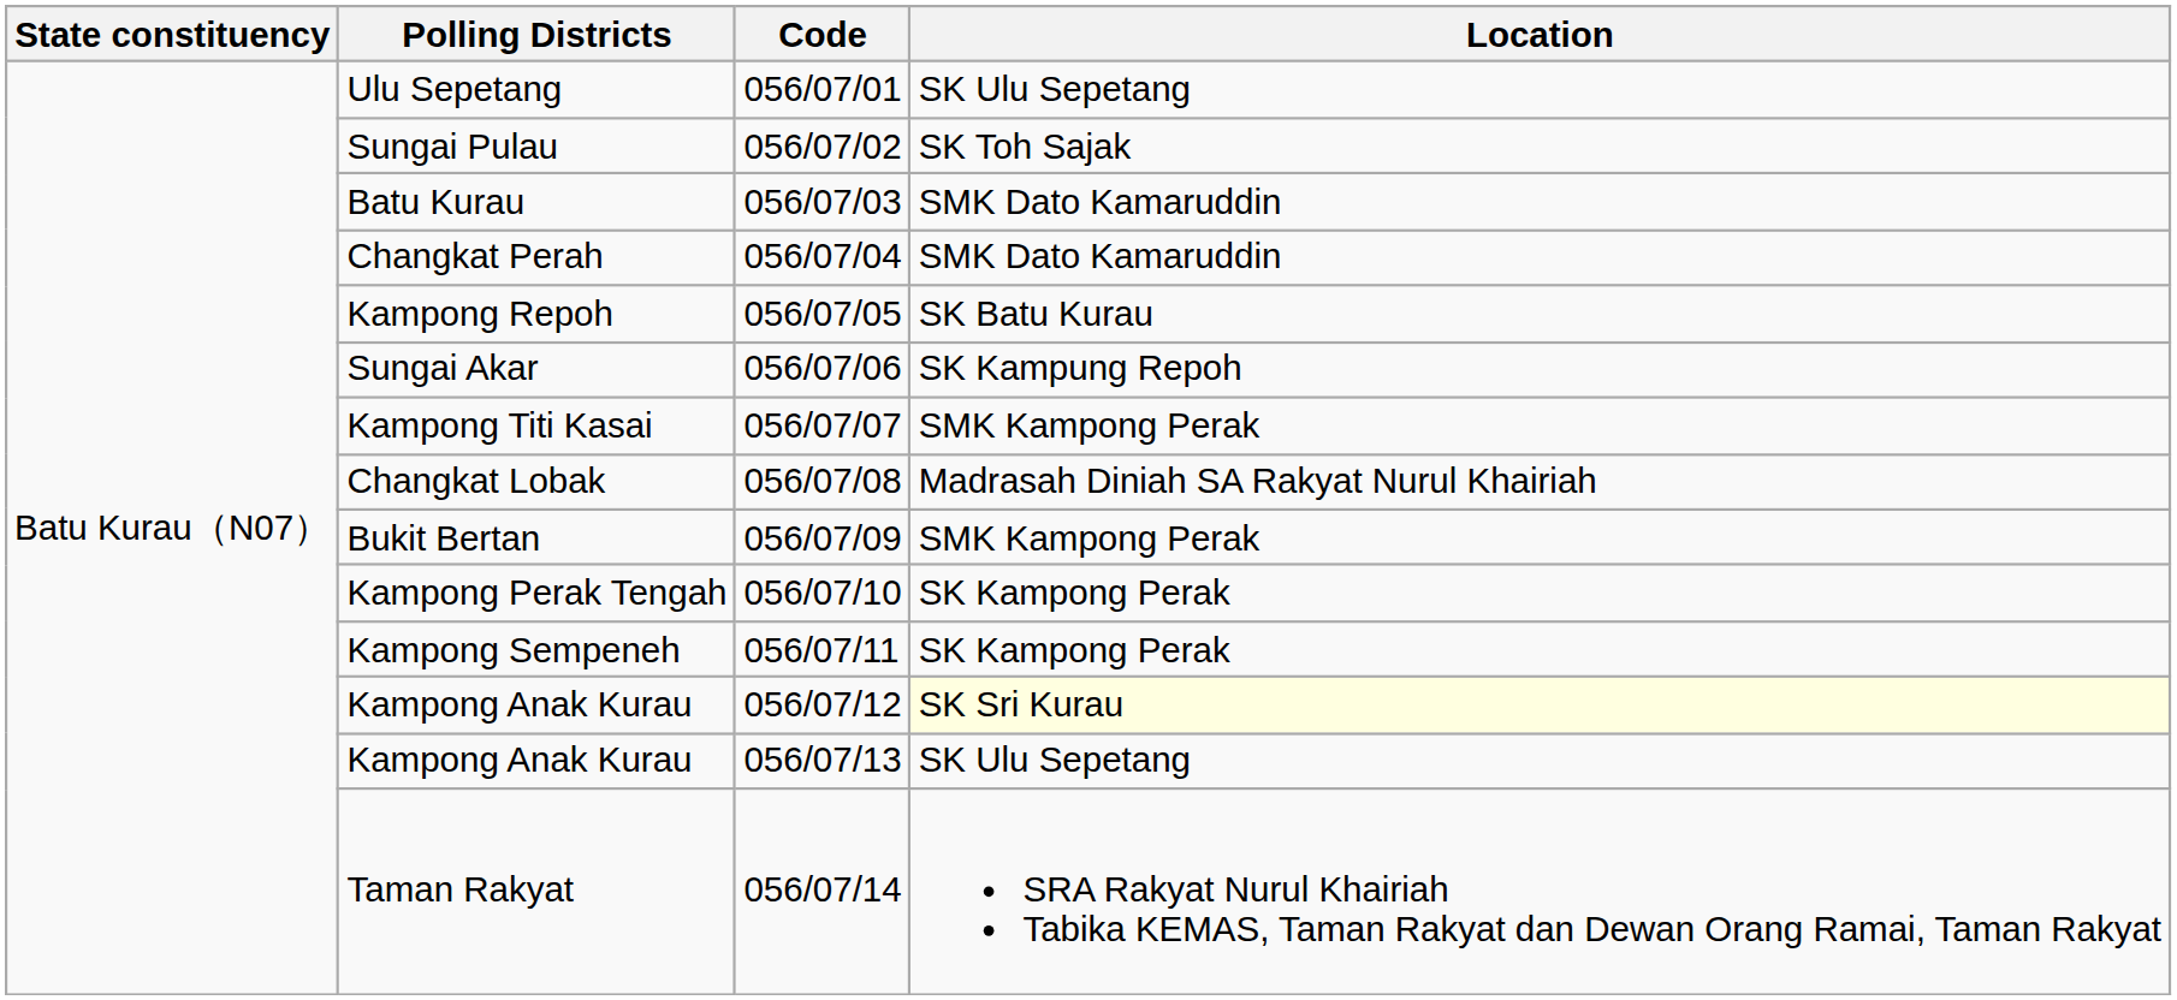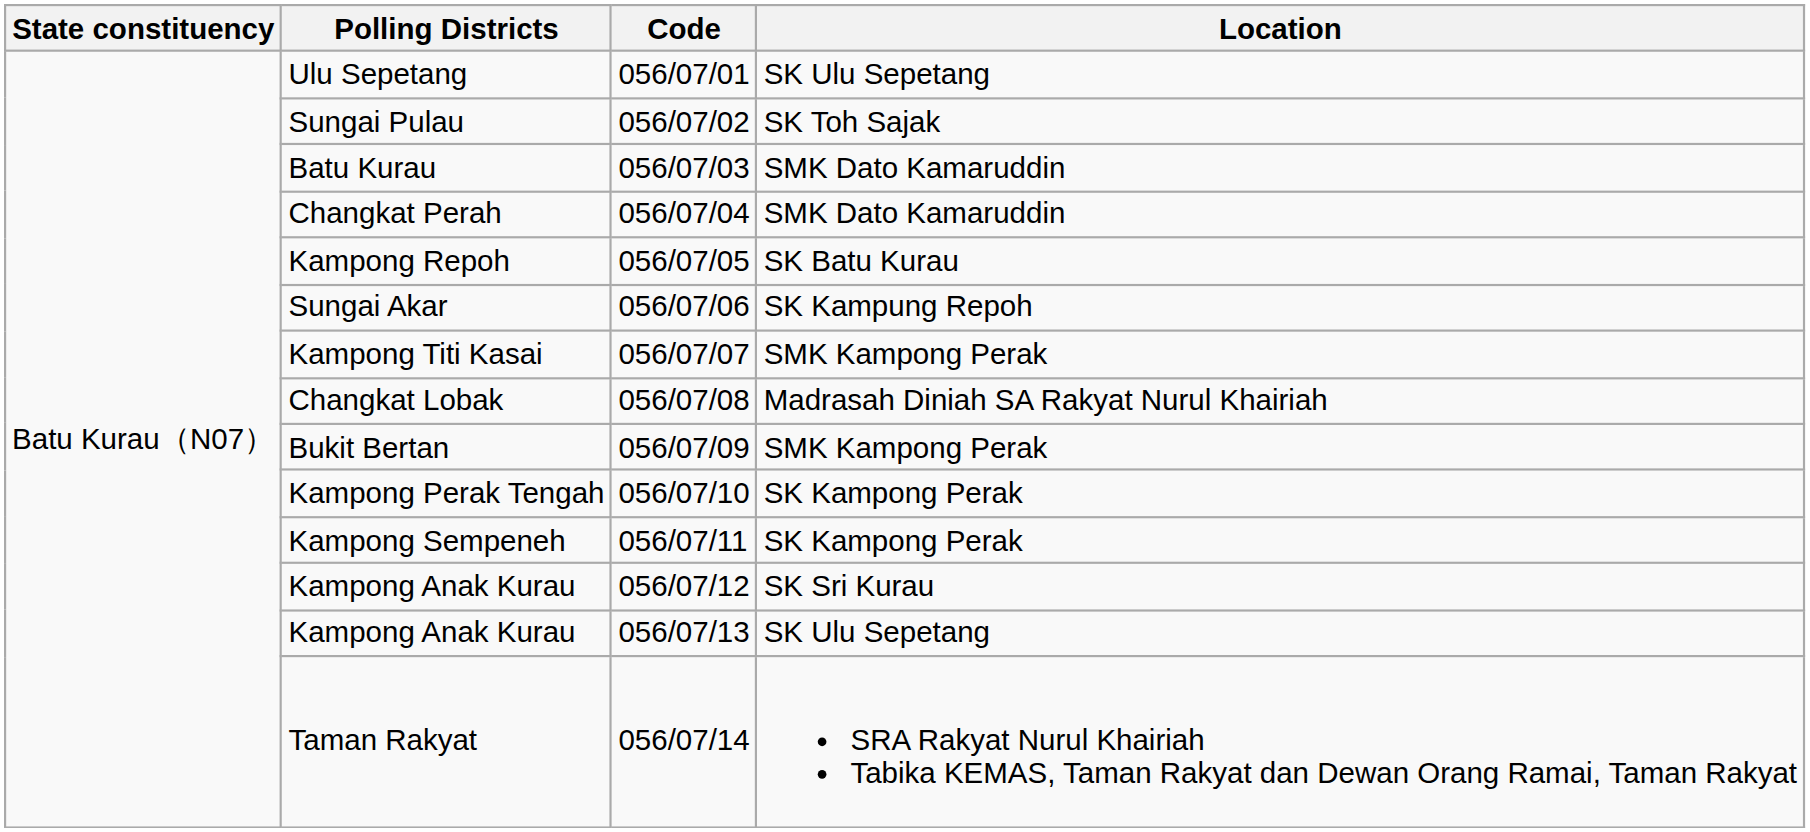Kampong Anak Kurau / 056/07/12 | Location: lightyellow background -> no background
